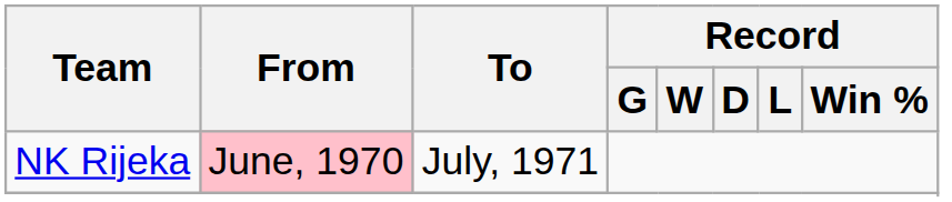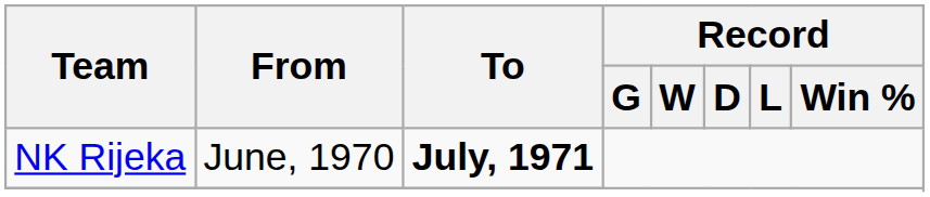NK Rijeka | From: pink background -> no background
NK Rijeka | To: normal -> bold
